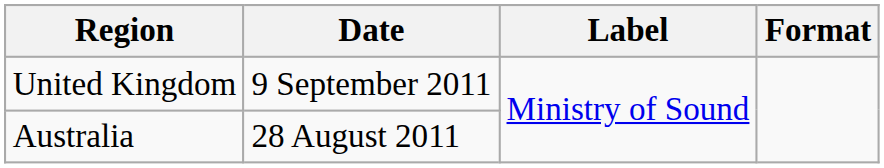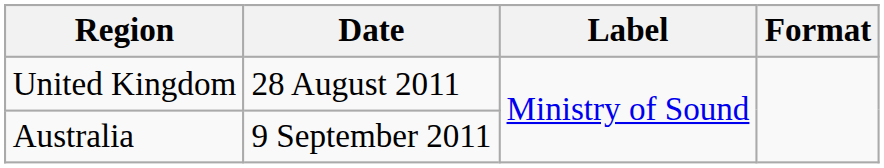United Kingdom | Date: 9 September 2011 -> 28 August 2011
Australia | Date: 28 August 2011 -> 9 September 2011
